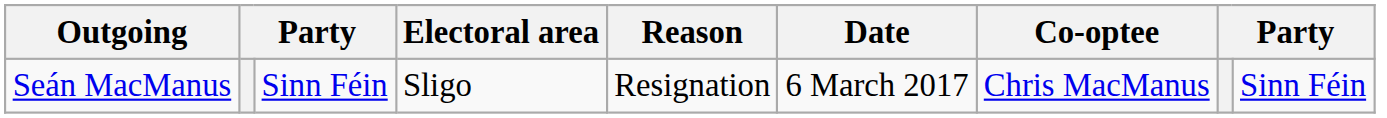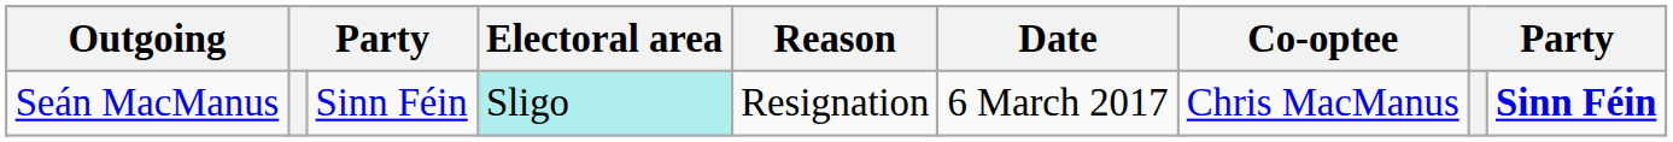Seán MacManus | Electoral area: no background -> paleturquoise background
Seán MacManus | column 9: normal -> bold
